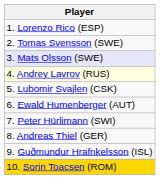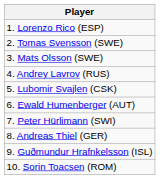row 4 | column 1: lavender background -> no background
row 5 | column 1: lightyellow background -> no background
row 11 | column 1: gold background -> no background
